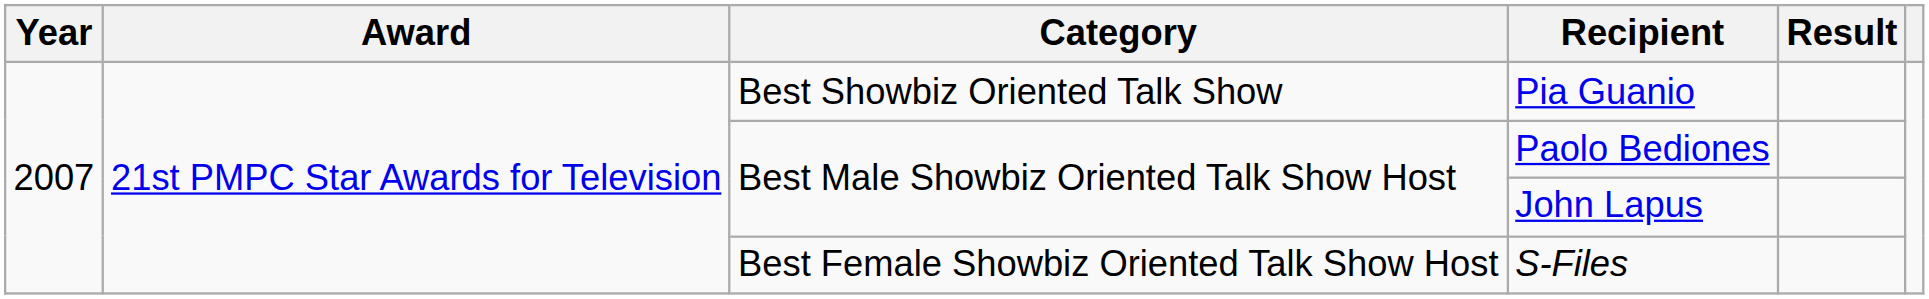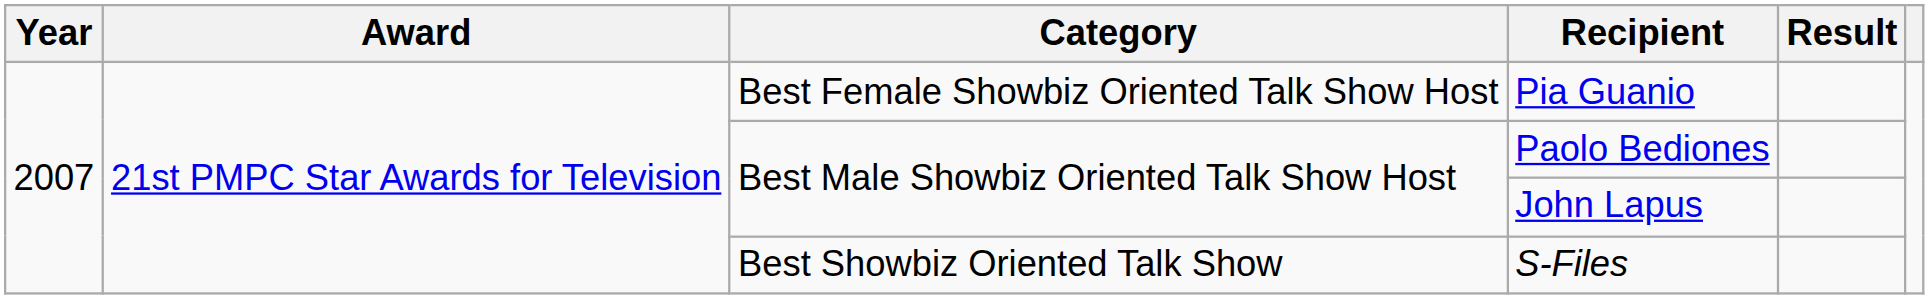Pia Guanio | Category: Best Showbiz Oriented Talk Show -> Best Female Showbiz Oriented Talk Show Host
S-Files | Category: Best Female Showbiz Oriented Talk Show Host -> Best Showbiz Oriented Talk Show
